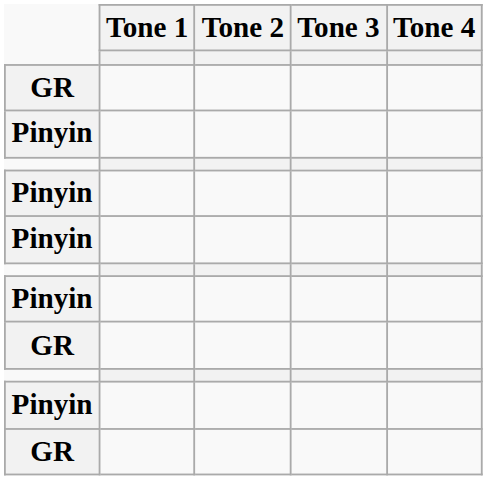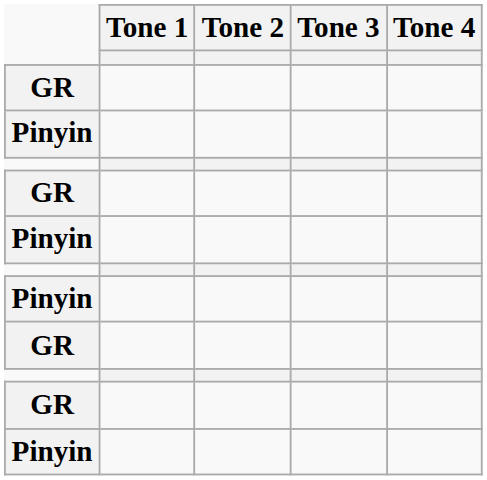row 6 | column 1: Pinyin -> GR
row 12 | column 1: Pinyin -> GR
row 13 | column 1: GR -> Pinyin
